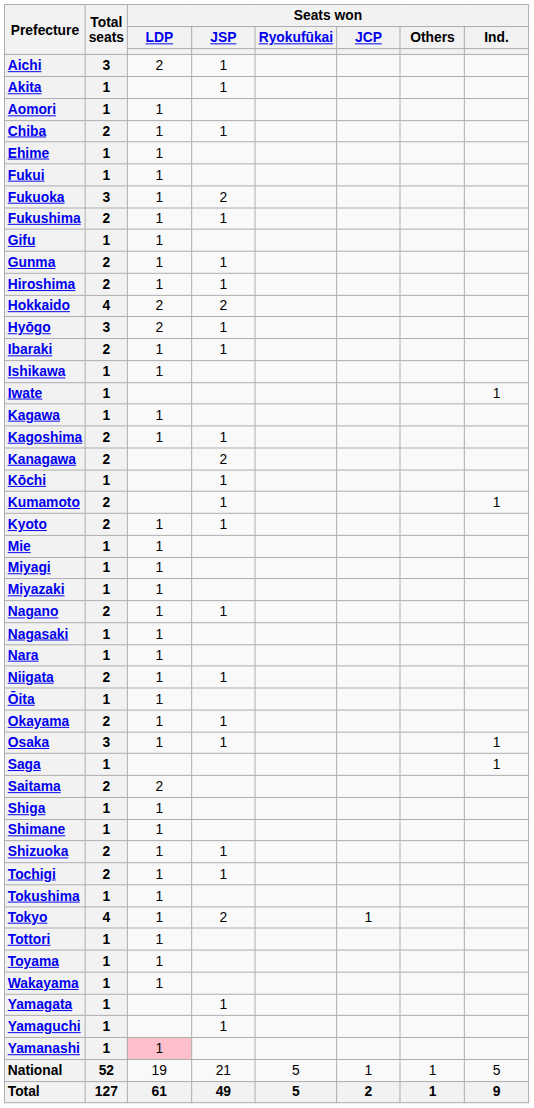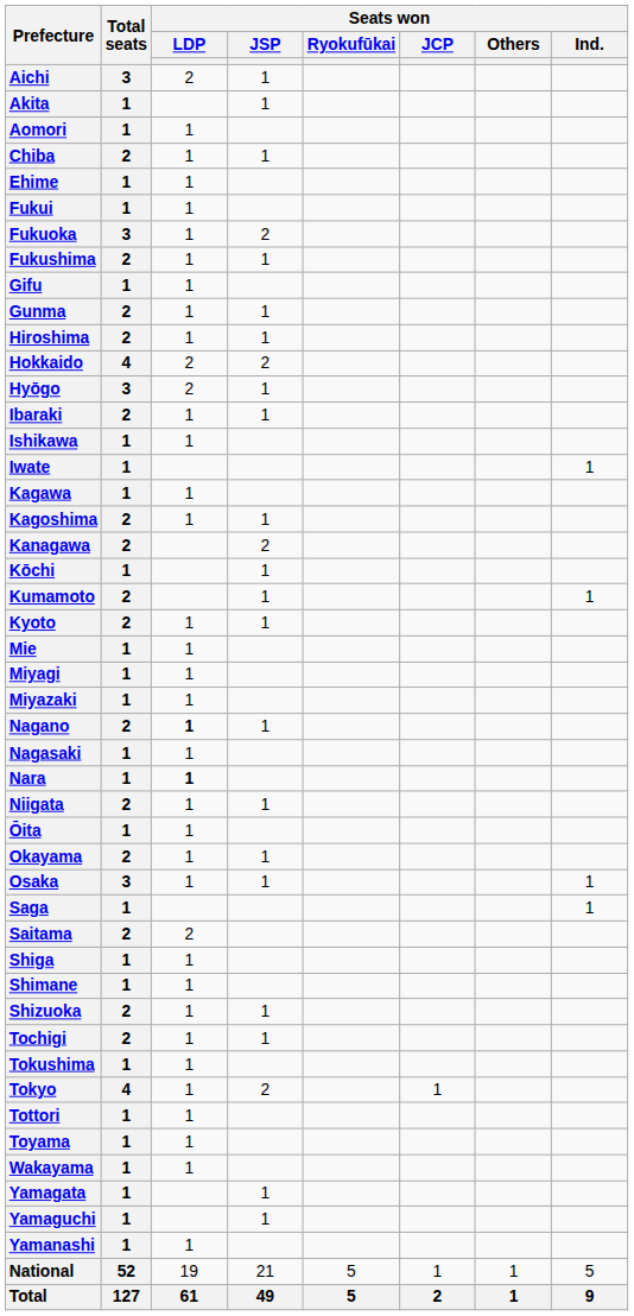Nagano | Seats won / LDP: normal -> bold
Nara | Seats won / LDP: normal -> bold
Yamanashi | Seats won / LDP: pink background -> no background
